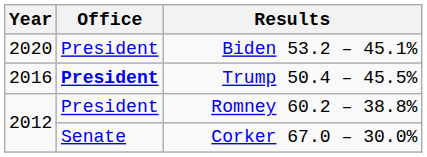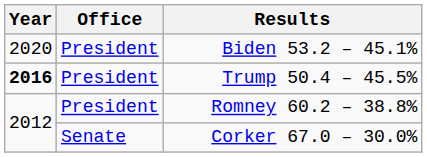Trump 50.4 – 45.5% | Year: normal -> bold
Trump 50.4 – 45.5% | Office: bold -> normal
